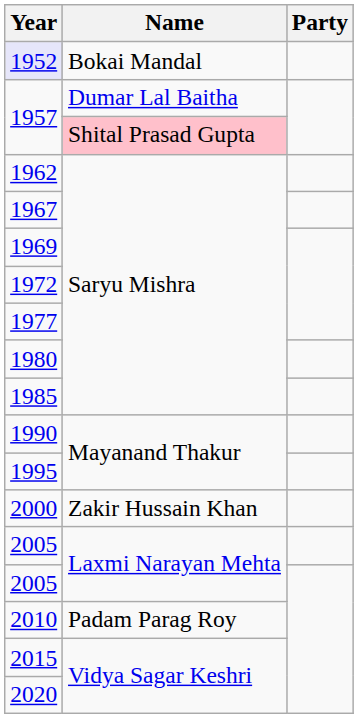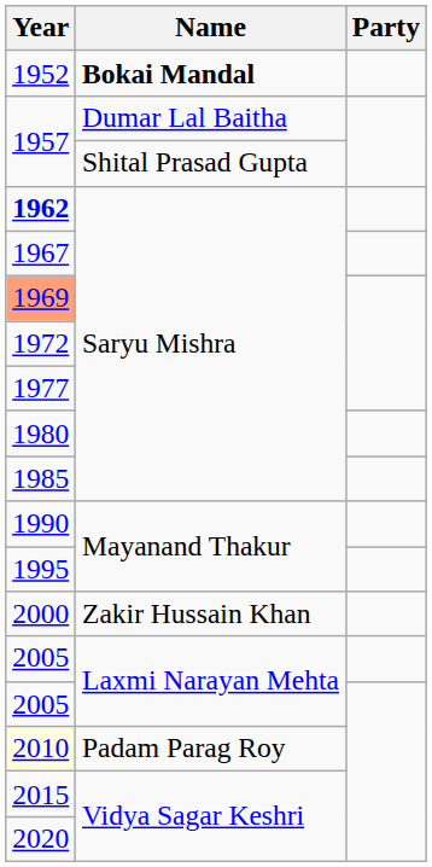1952 | Year: lavender background -> no background
1952 | Name: normal -> bold
1957 / Shital Prasad Gupta | Name: pink background -> no background
1962 | Year: normal -> bold
1969 | Year: no background -> lightsalmon background
2010 | Year: no background -> lightyellow background
